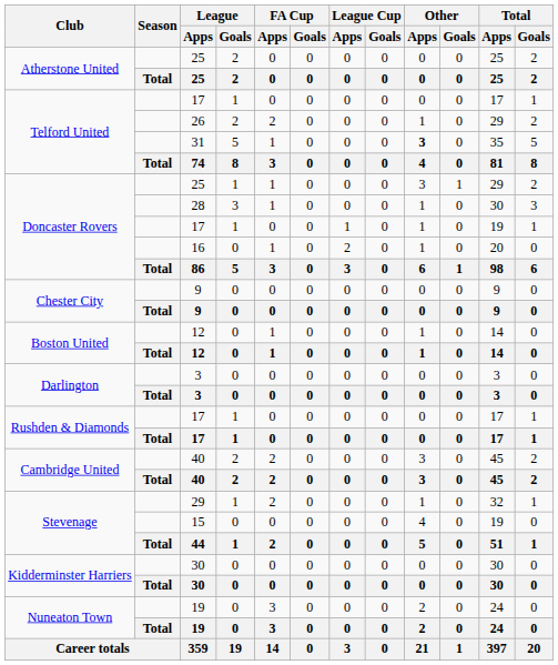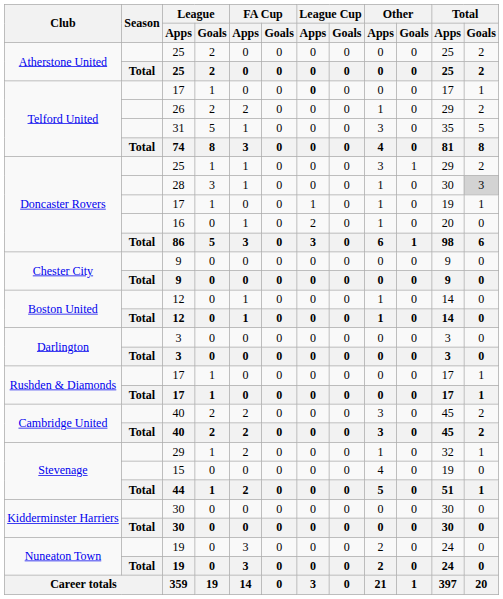Telford United / 17 | League Cup / Apps: normal -> bold
31 | Other / Apps: bold -> normal
28 | Total / Goals: no background -> lightgrey background
